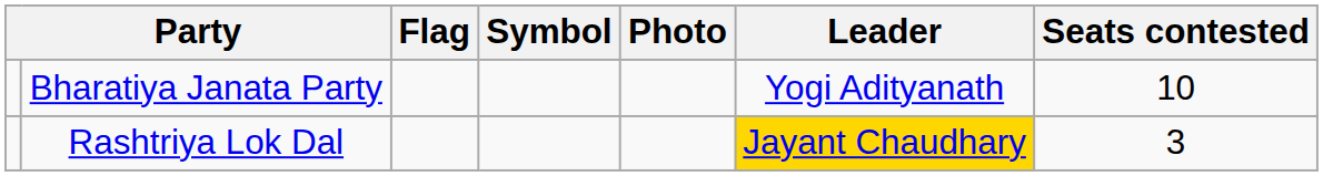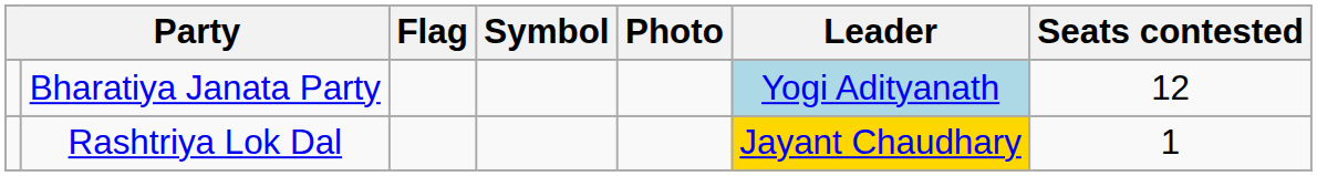Bharatiya Janata Party | Leader: no background -> lightblue background
Bharatiya Janata Party | Seats contested: 10 -> 12
Rashtriya Lok Dal | Seats contested: 3 -> 1
